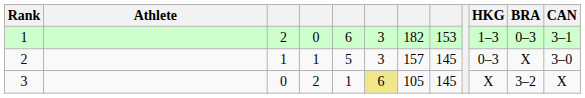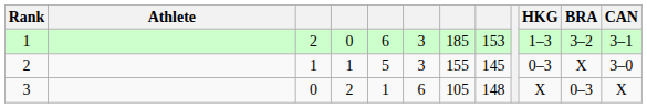row 2 | column 7: 182 -> 185
row 2 | BRA: 0–3 -> 3–2
row 3 | column 7: 157 -> 155
row 4 | column 6: khaki background -> no background
row 4 | column 8: 145 -> 148
row 4 | BRA: 3–2 -> 0–3
